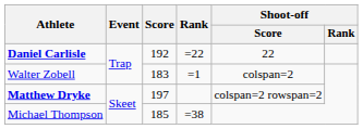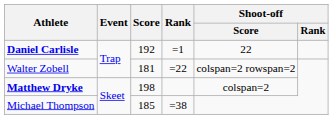Daniel Carlisle | Rank: =22 -> =1
Walter Zobell | Score: 183 -> 181
Walter Zobell | Rank: =1 -> =22
Walter Zobell | Shoot-off / Score: colspan=2 -> colspan=2 rowspan=2
Matthew Dryke | Score: 197 -> 198
Matthew Dryke | Shoot-off / Score: colspan=2 rowspan=2 -> colspan=2
